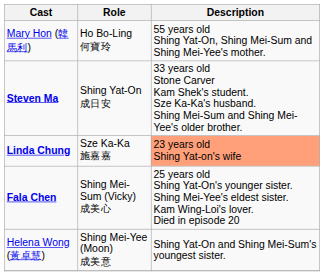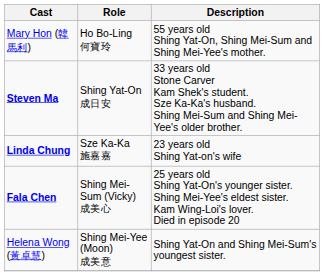Linda Chung | Description: lightsalmon background -> no background
